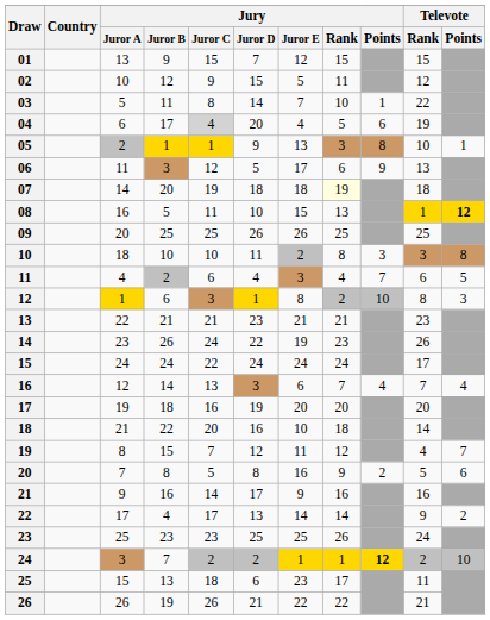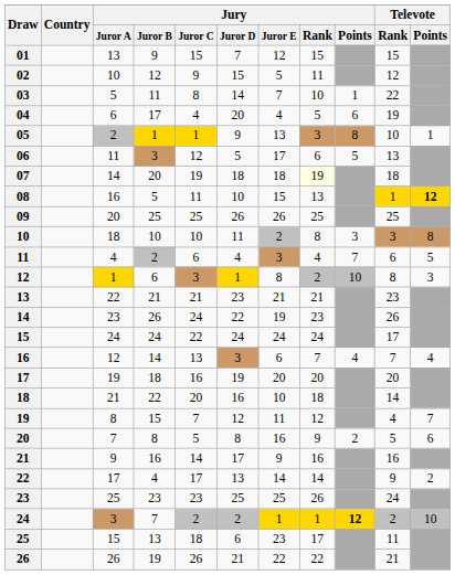04 | Jury / Juror C: lightgrey background -> no background
06 | Jury / Points: 9 -> 5
